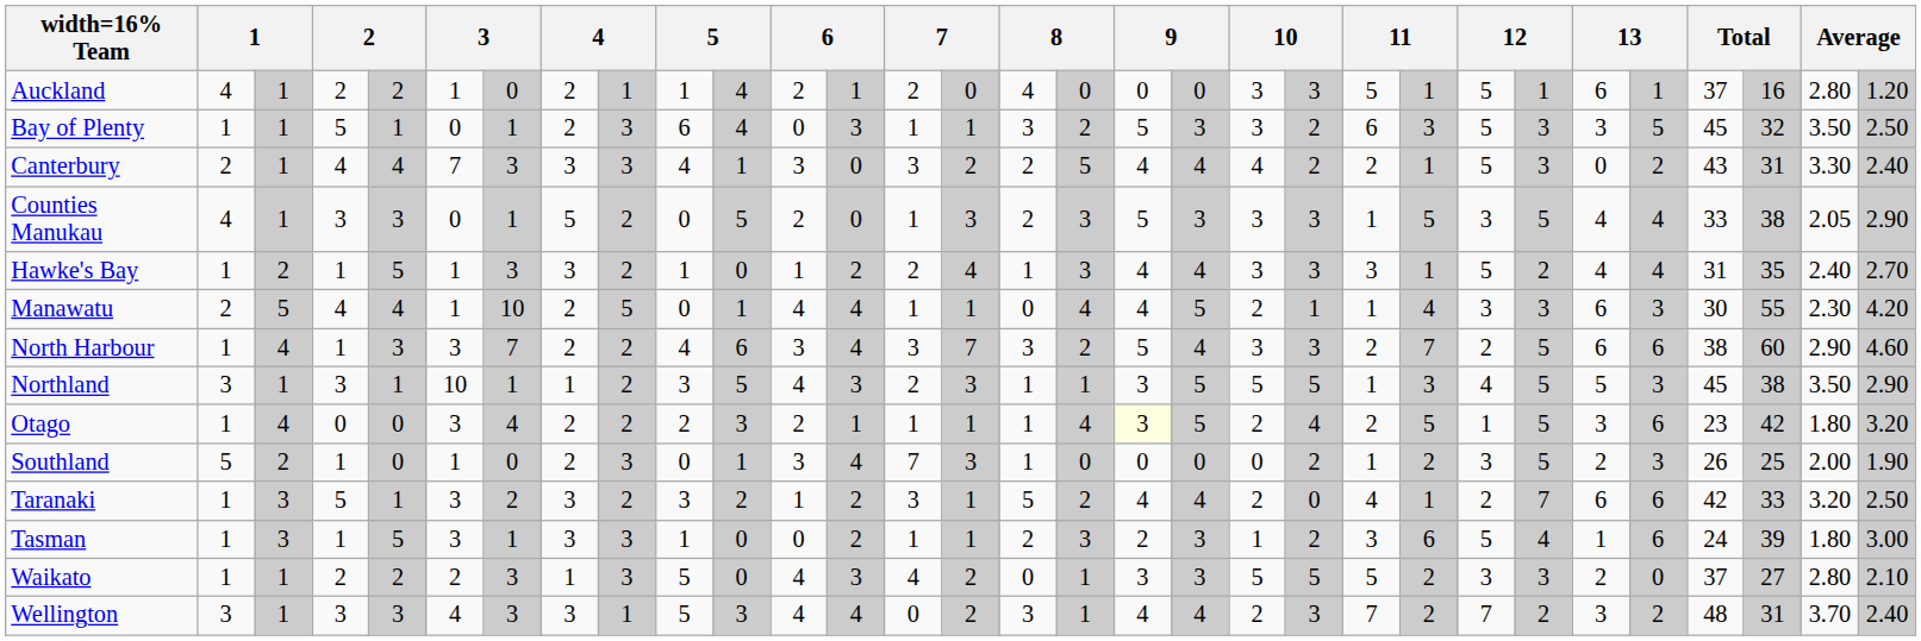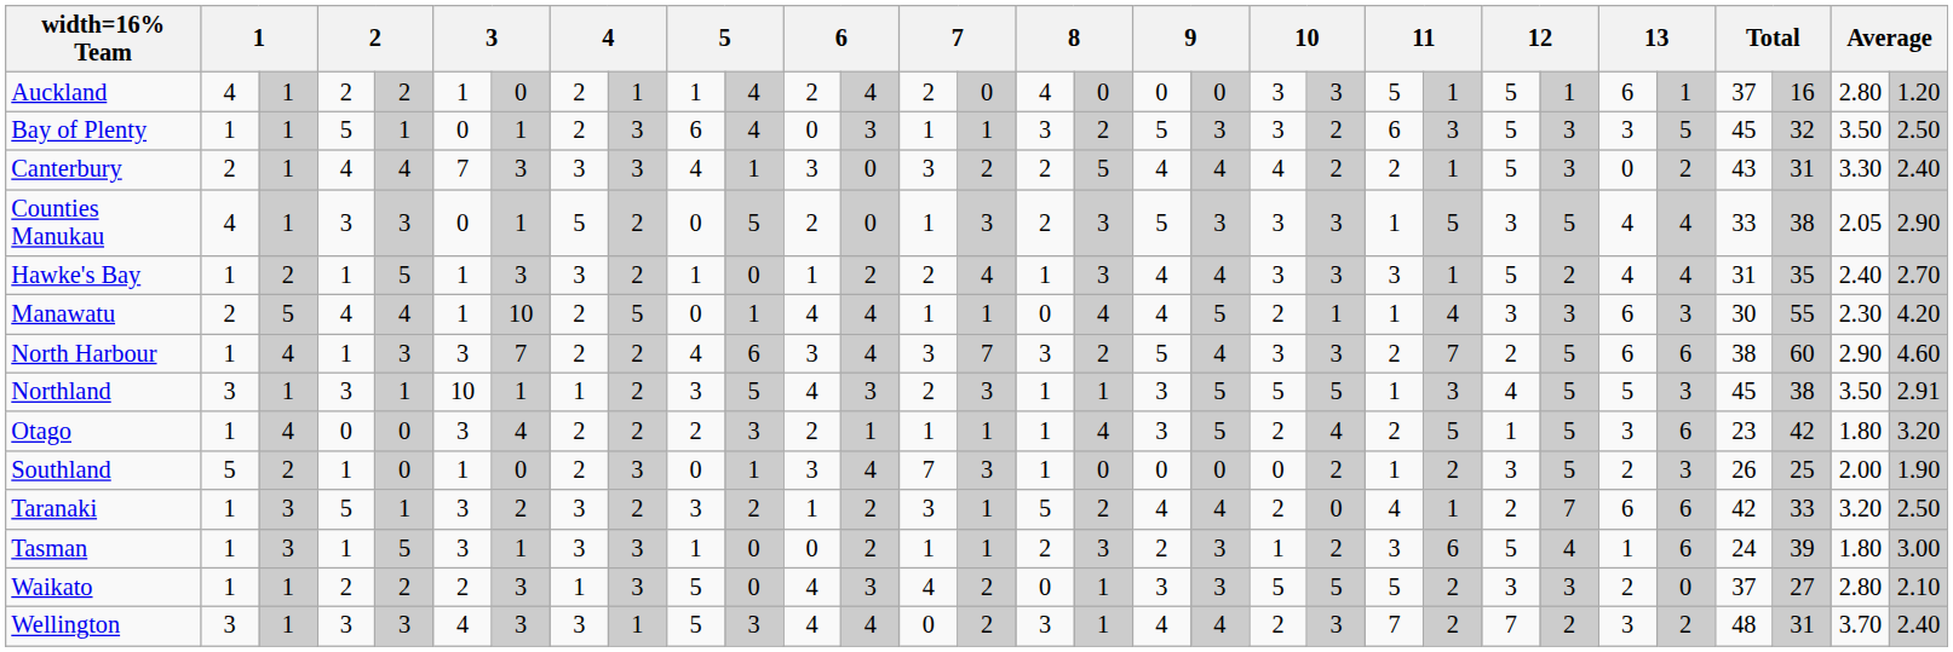Auckland | column 13: 1 -> 4
Northland | column 31: 2.90 -> 2.91
Otago | column 18: lightyellow background -> no background
